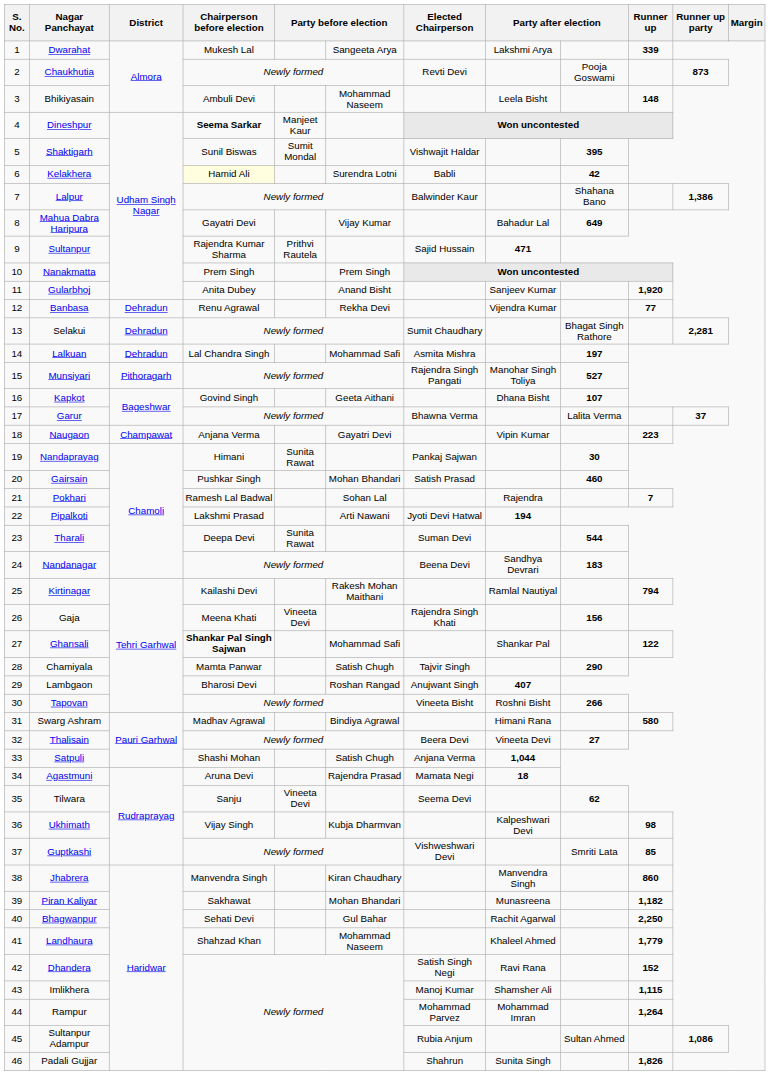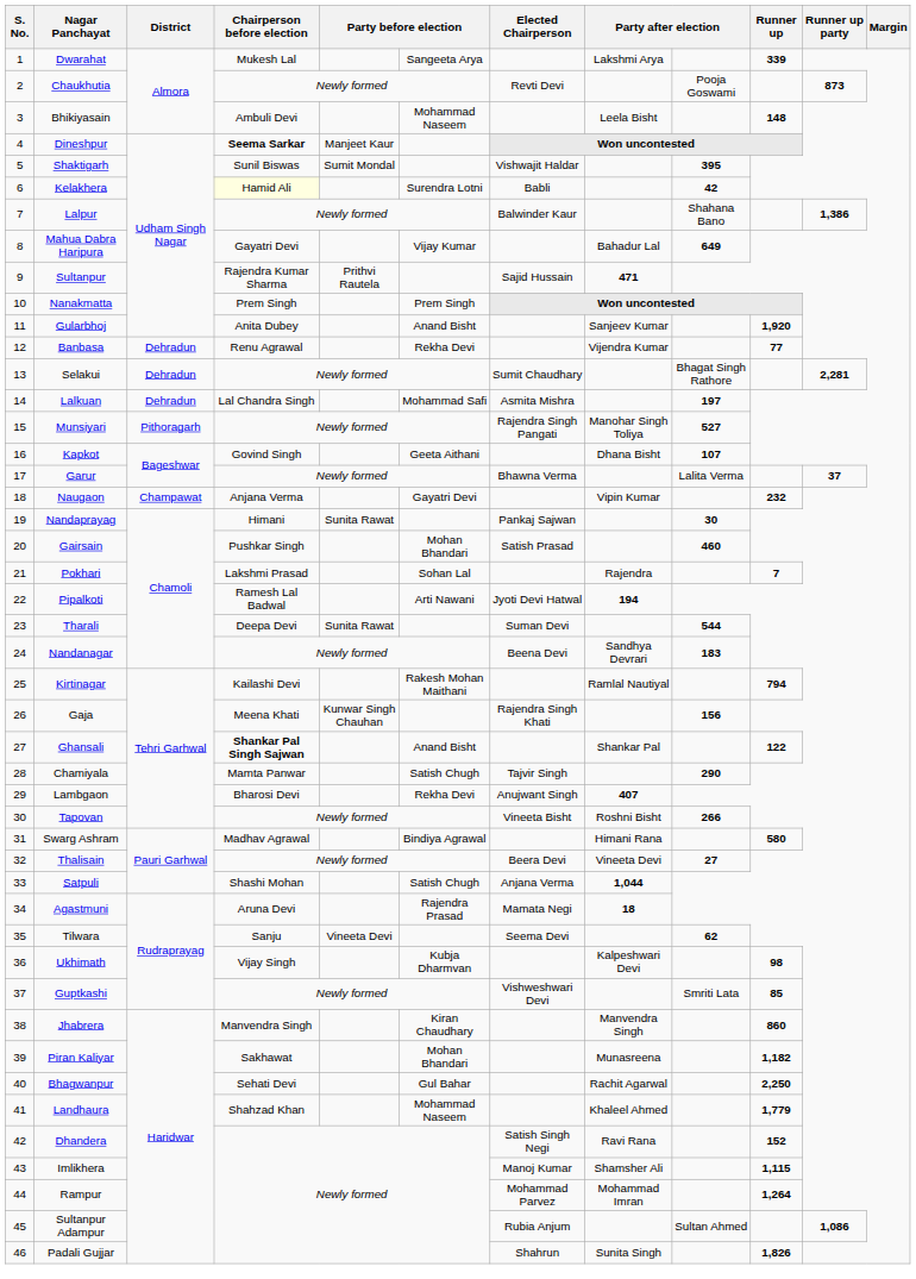Naugaon | Runner up: 223 -> 232
Pokhari | Chairperson before election: Ramesh Lal Badwal -> Lakshmi Prasad
Pipalkoti | Chairperson before election: Lakshmi Prasad -> Ramesh Lal Badwal
Gaja | column 5: Vineeta Devi -> Kunwar Singh Chauhan
Ghansali | column 6: Mohammad Safi -> Anand Bisht
Lambgaon | column 6: Roshan Rangad -> Rekha Devi
